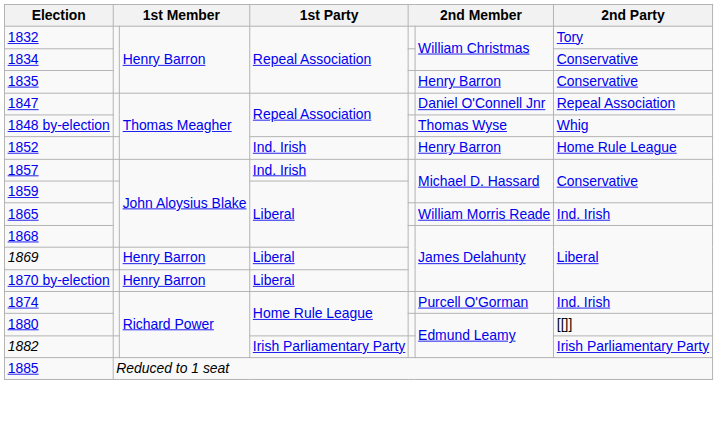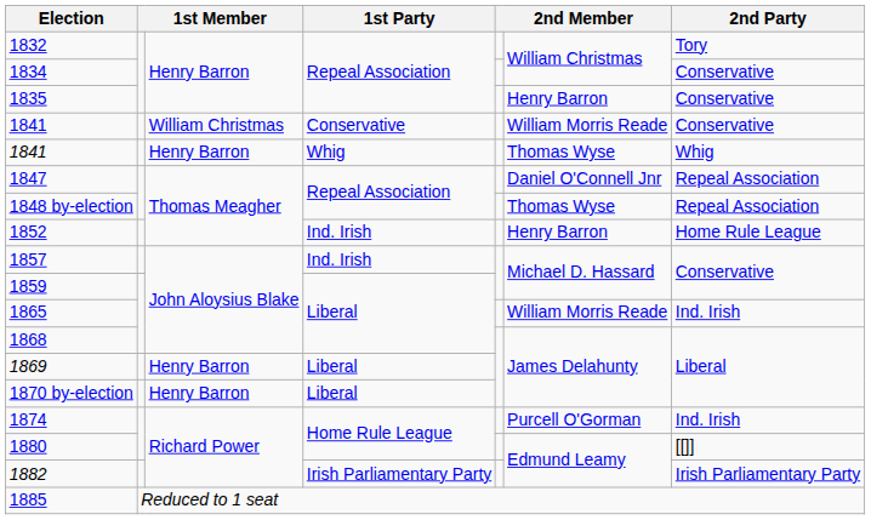+ row: 1841 | William Christmas | Conservative | William Morris Reade | Conservative
+ row: 1841 | Henry Barron | Whig | Thomas Wyse | Whig
1848 by-election | 2nd Party: Whig -> Repeal Association
